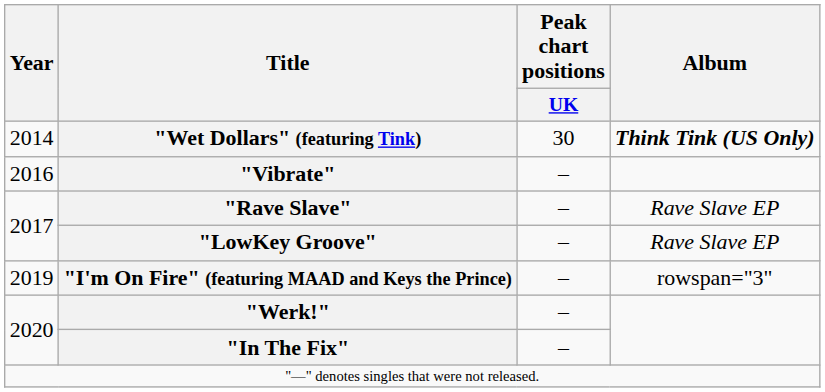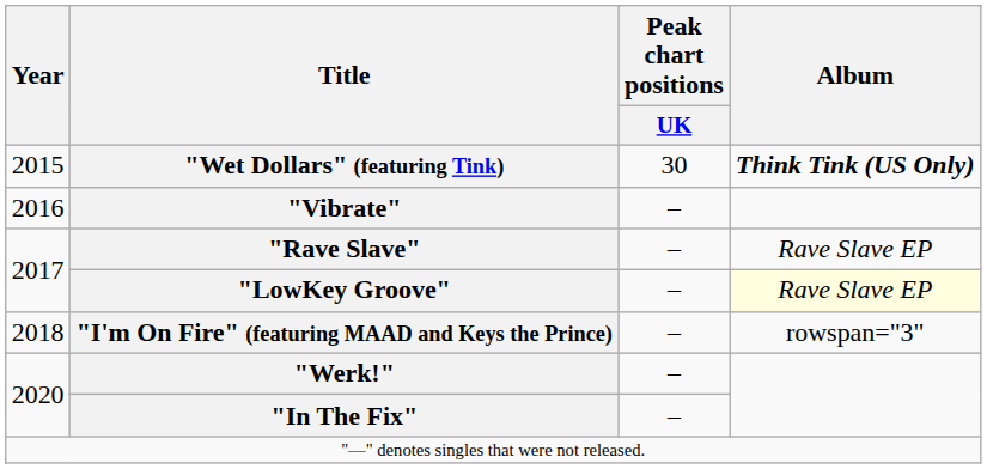"Wet Dollars" (featuring Tink) | Year: 2014 -> 2015
"LowKey Groove" | Album: no background -> lightyellow background
"I'm On Fire" (featuring MAAD and Keys the Prince) | Year: 2019 -> 2018
